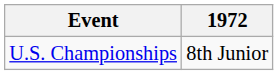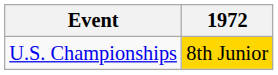U.S. Championships | 1972: no background -> gold background
